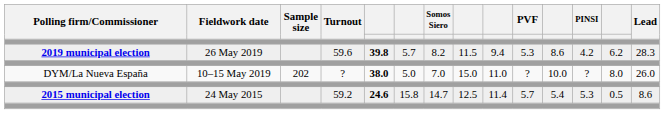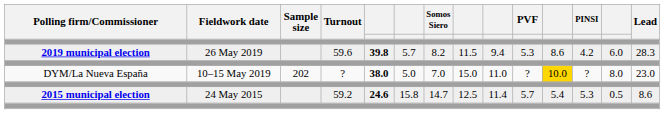2019 municipal election | column 13: 6.2 -> 6.0
DYM/La Nueva España | column 11: no background -> gold background
DYM/La Nueva España | Lead: 26.0 -> 23.0
